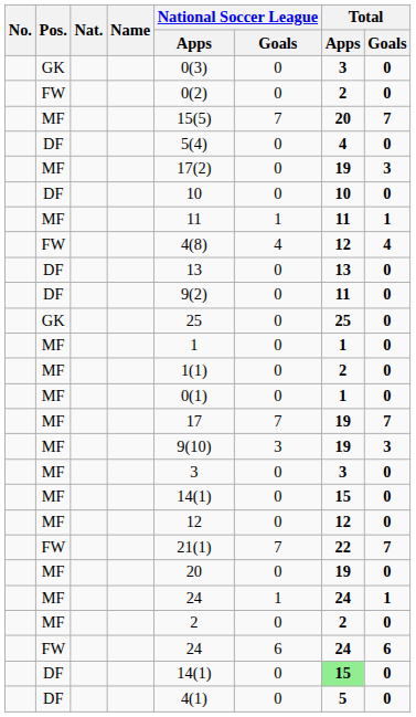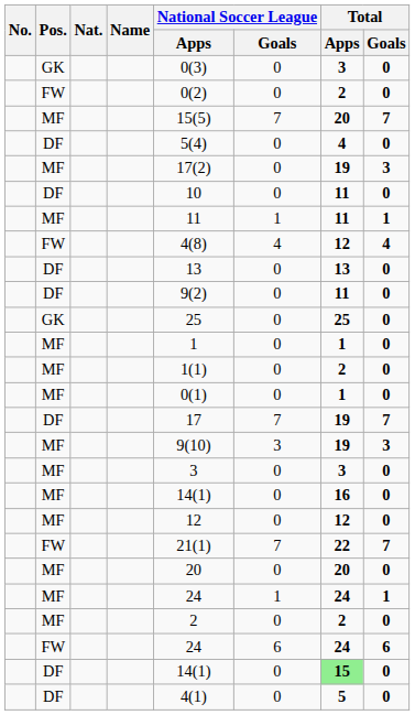row 8 | Total / Apps: 10 -> 11
row 17 | Pos.: MF -> DF
row 20 | Total / Apps: 15 -> 16
row 23 | Total / Apps: 19 -> 20
